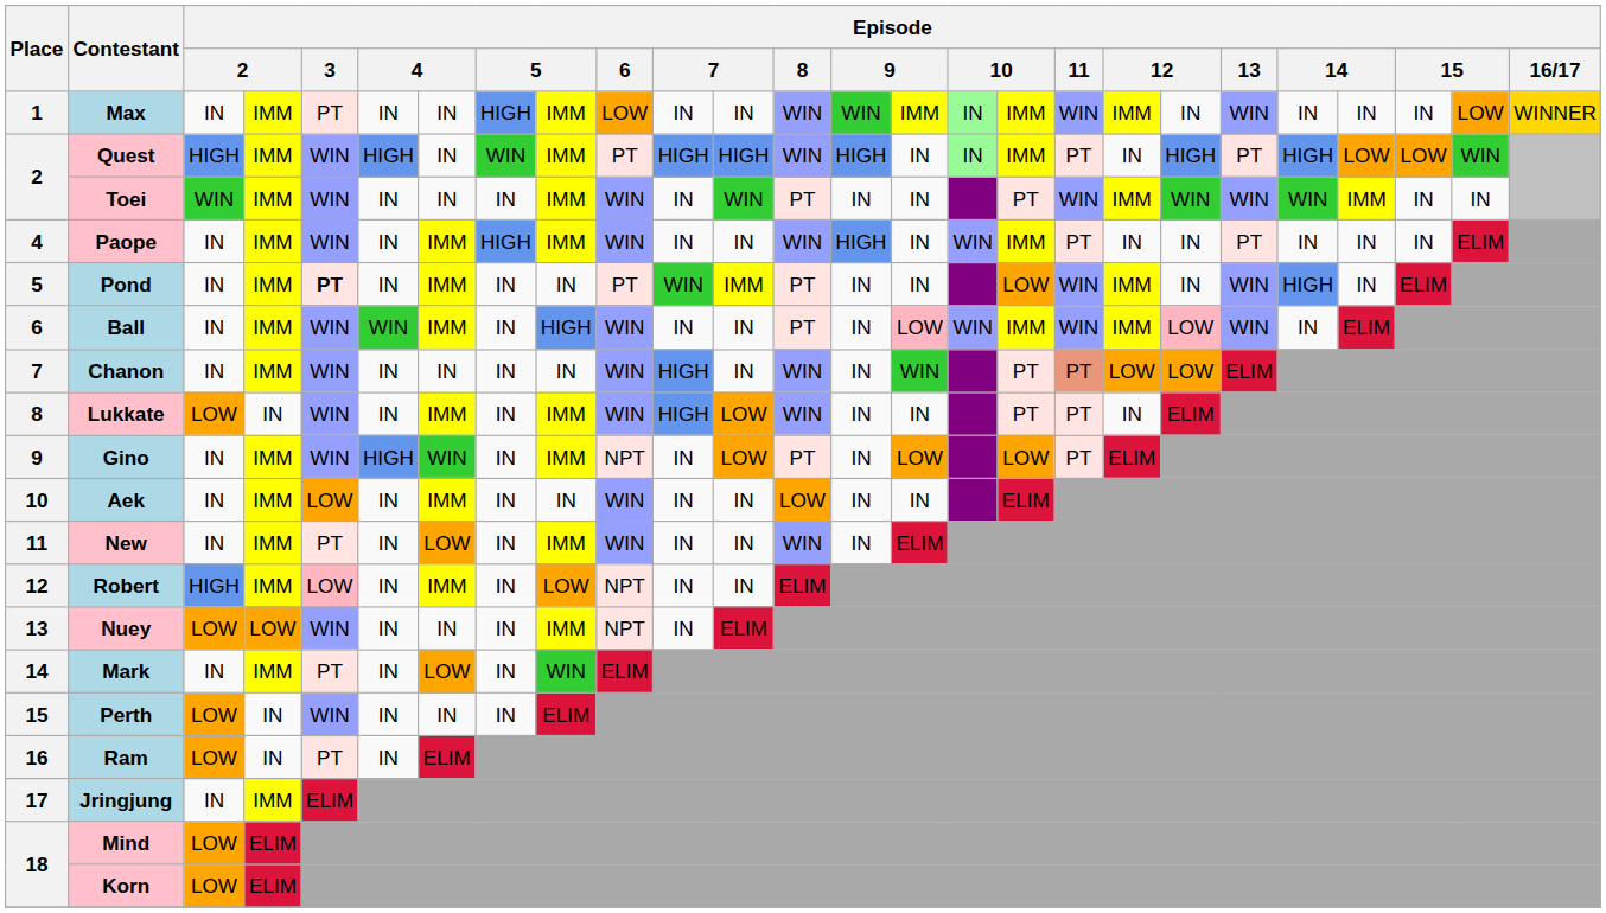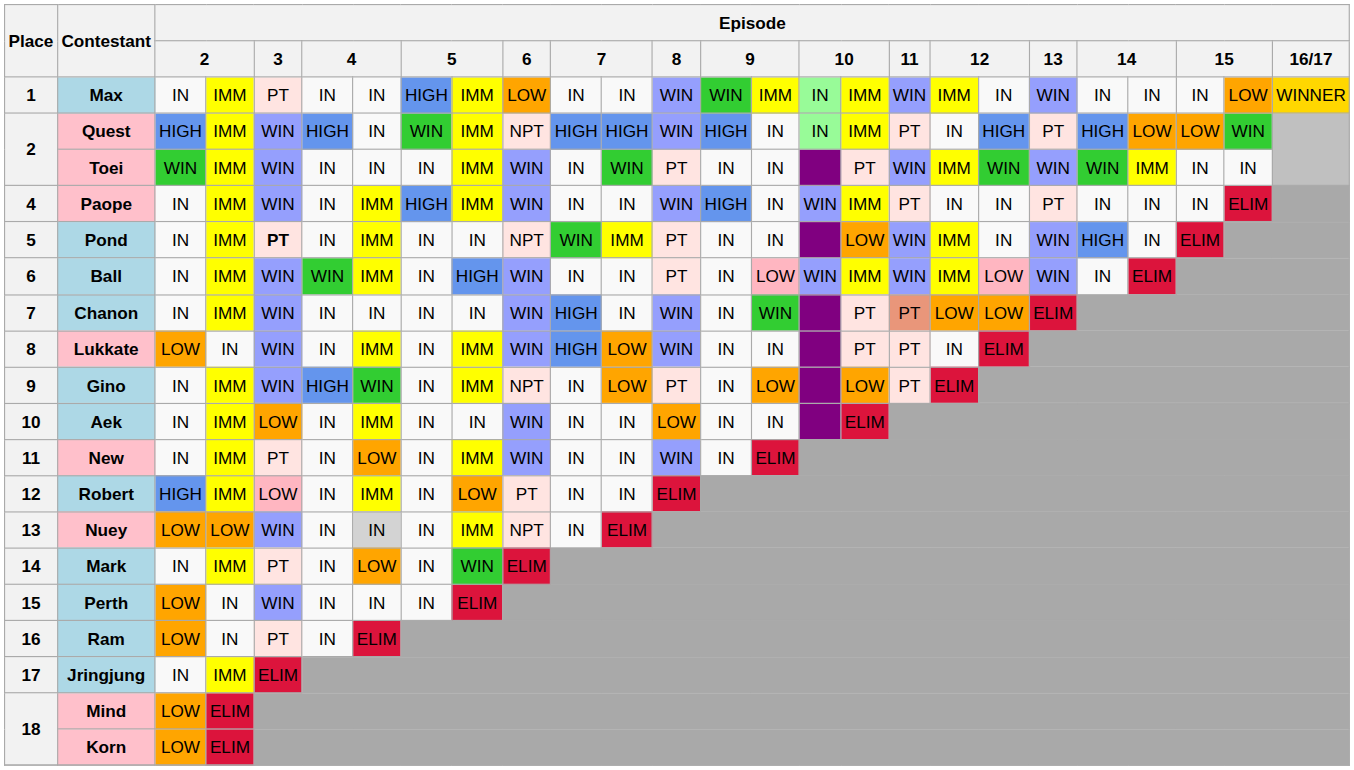Quest | Episode / 6: PT -> NPT
Pond | Episode / 6: PT -> NPT
Robert | Episode / 6: NPT -> PT
Nuey | column 7: no background -> lightgrey background
